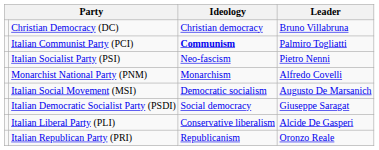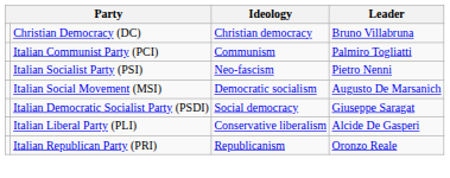Italian Communist Party (PCI) | Ideology: bold -> normal
- row: Monarchist National Party (PNM) | Monarchism | Alfredo Covelli
